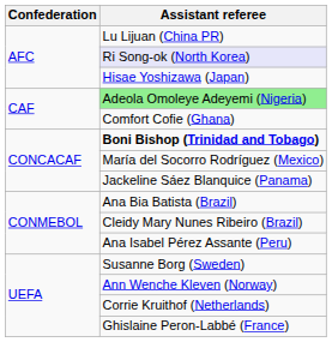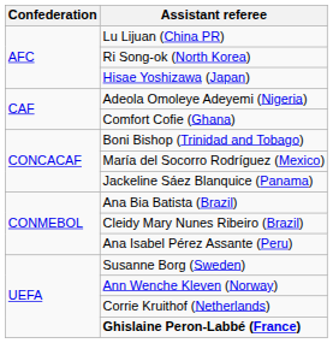Ri Song-ok (North Korea) | Assistant referee: lavender background -> no background
Adeola Omoleye Adeyemi (Nigeria) | Assistant referee: lightgreen background -> no background
Boni Bishop (Trinidad and Tobago) | Assistant referee: bold -> normal
Ghislaine Peron-Labbé (France) | Assistant referee: normal -> bold
